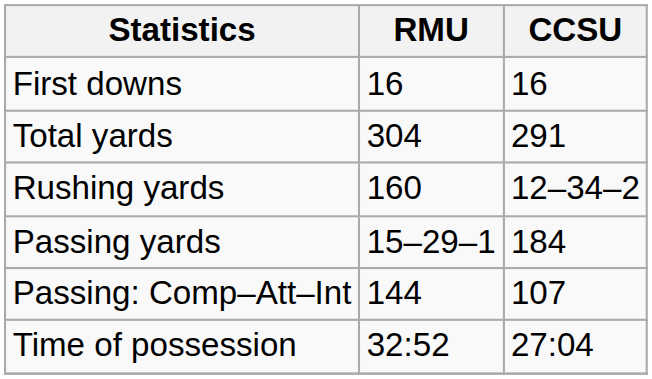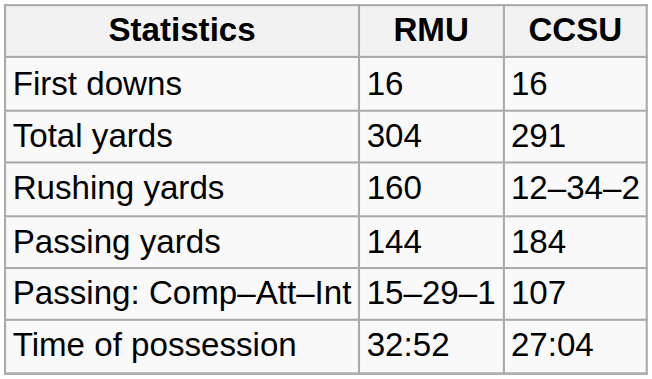Passing yards | RMU: 15–29–1 -> 144
Passing: Comp–Att–Int | RMU: 144 -> 15–29–1
